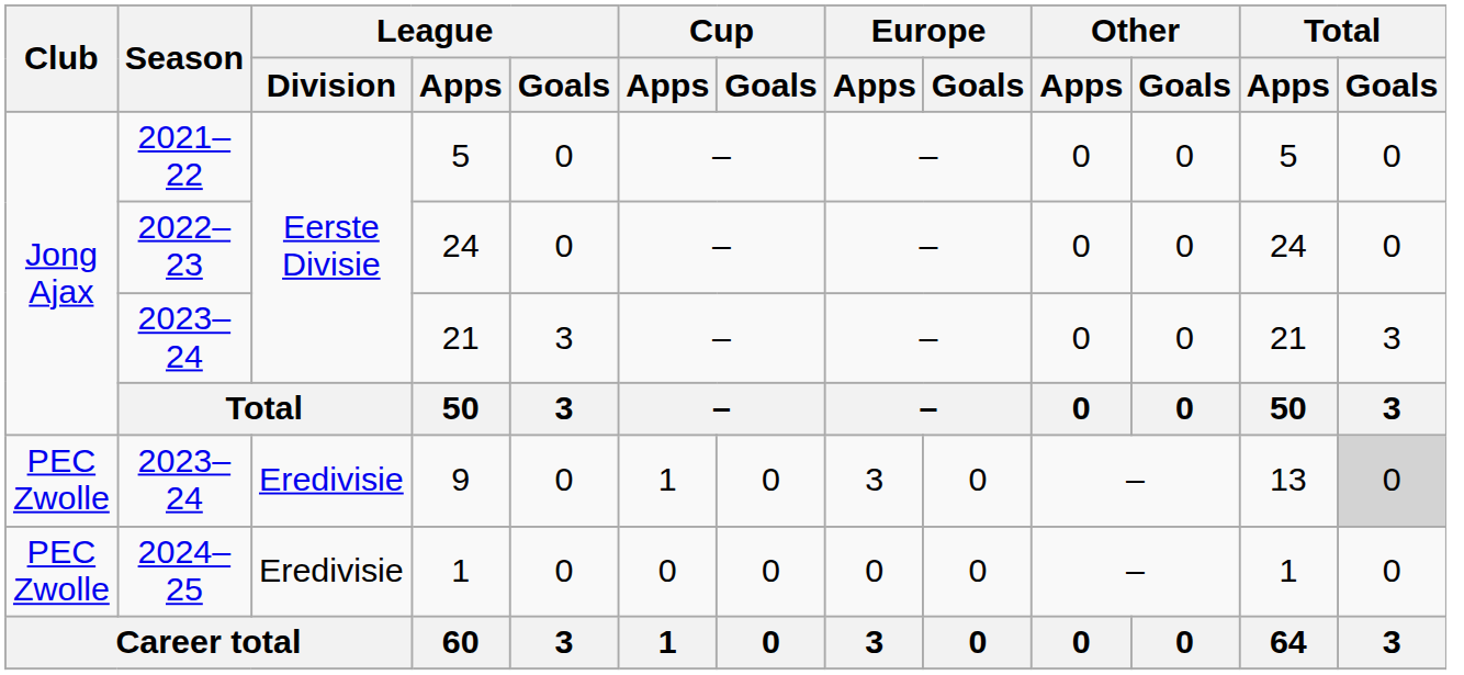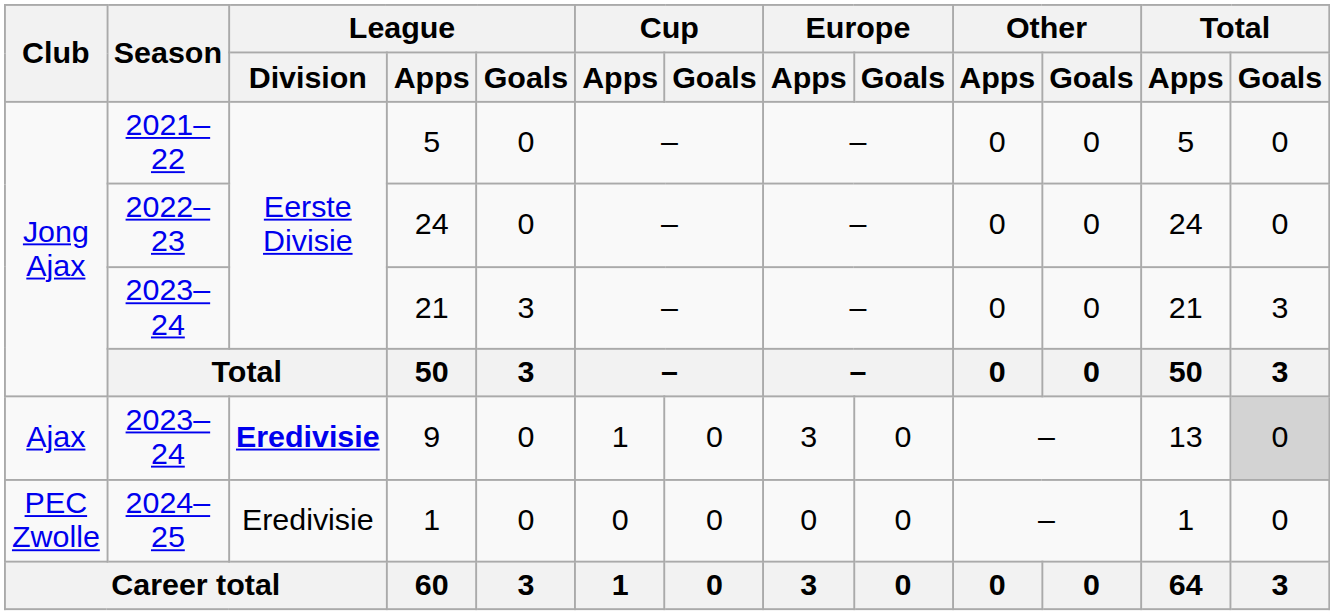9 | Club: PEC Zwolle -> Ajax
9 | League / Division: normal -> bold
